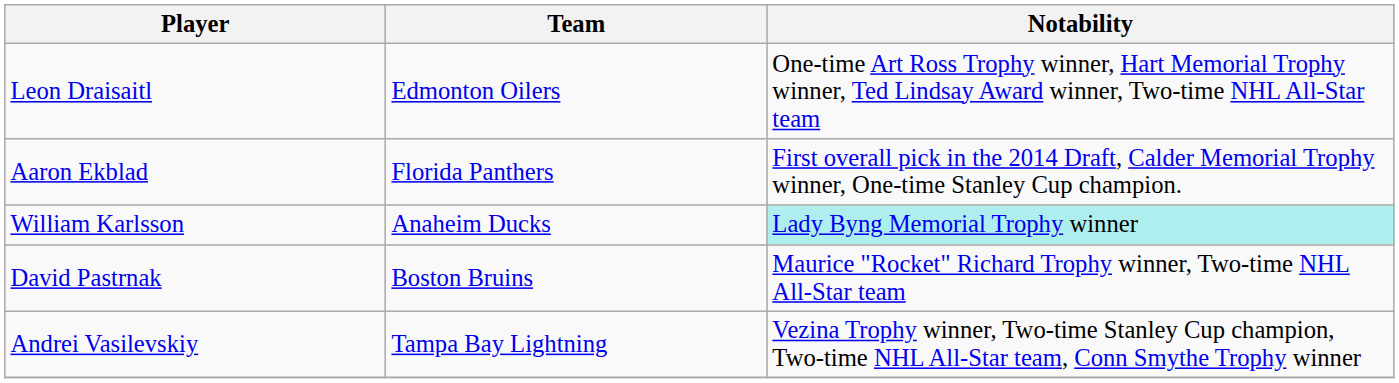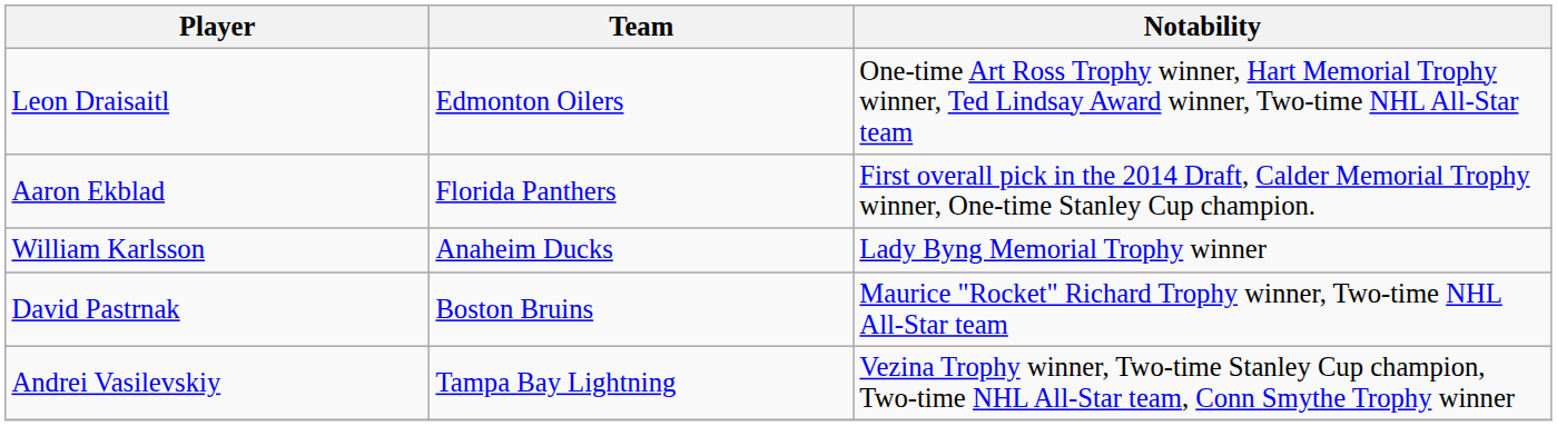William Karlsson | Notability: paleturquoise background -> no background
